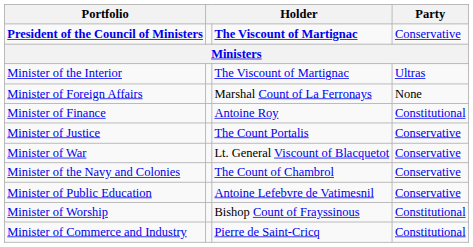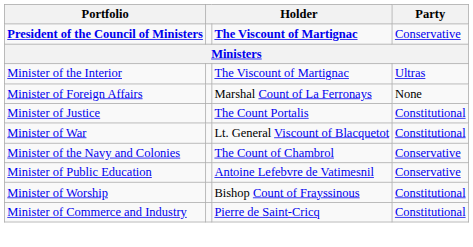- row: Minister of Finance | Antoine Roy | Constitutional
Minister of Justice | Party: Conservative -> Constitutional
Minister of War | Party: Conservative -> Constitutional
